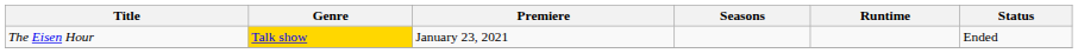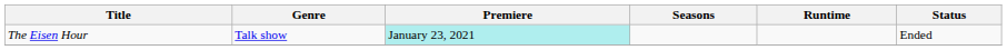The Eisen Hour | Genre: gold background -> no background
The Eisen Hour | Premiere: no background -> paleturquoise background
